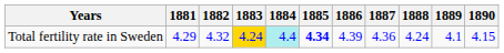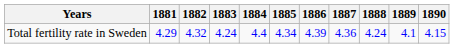row 2 | 1883: gold background -> no background
row 2 | 1884: paleturquoise background -> no background
row 2 | 1885: bold -> normal
